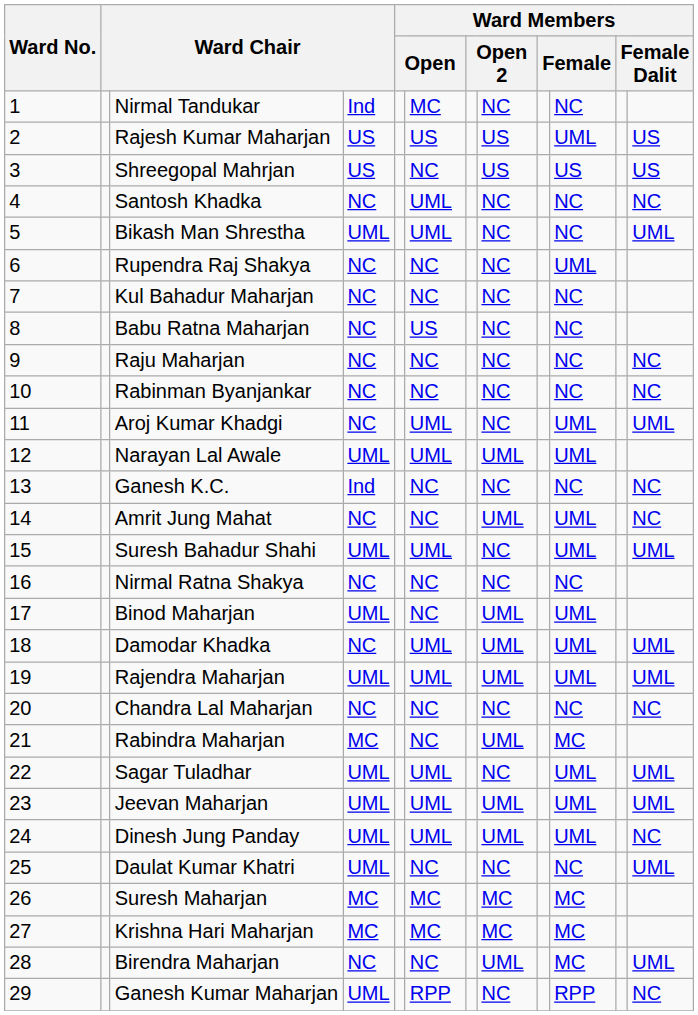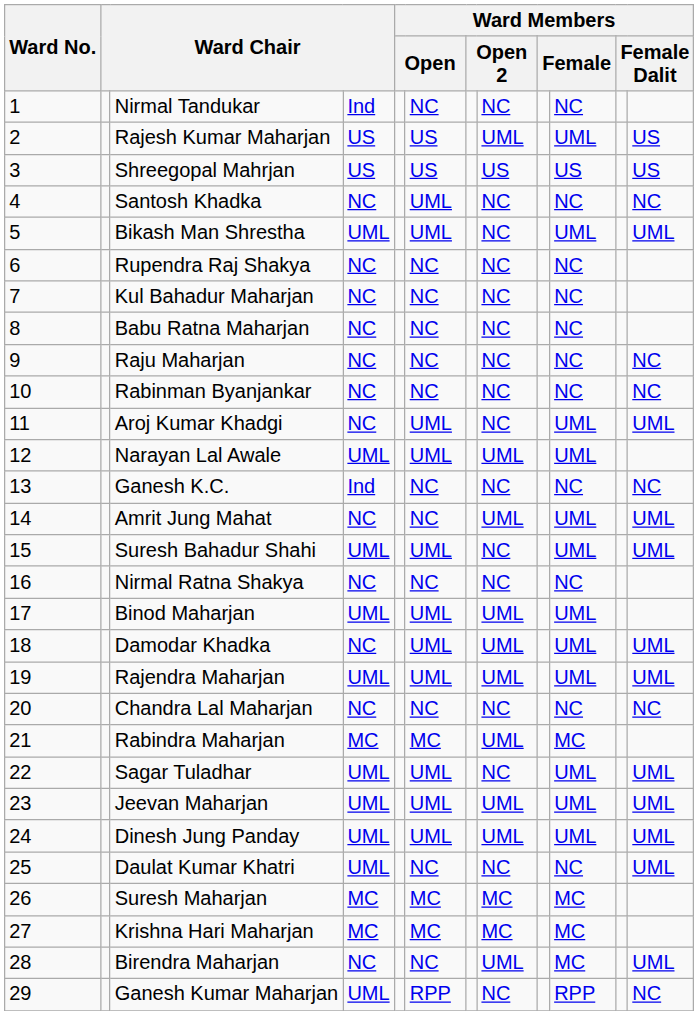Nirmal Tandukar | column 6: MC -> NC
Rajesh Kumar Maharjan | column 8: US -> UML
Shreegopal Mahrjan | column 6: NC -> US
Bikash Man Shrestha | column 10: NC -> UML
Rupendra Raj Shakya | column 10: UML -> NC
Babu Ratna Maharjan | column 6: US -> NC
Amrit Jung Mahat | column 12: NC -> UML
Binod Maharjan | column 6: NC -> UML
Rabindra Maharjan | column 6: NC -> MC
Dinesh Jung Panday | column 12: NC -> UML
